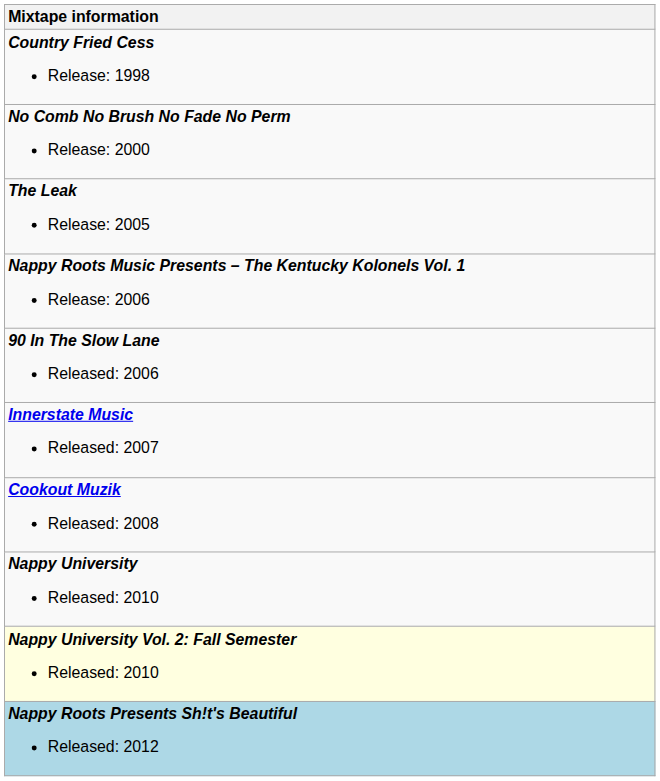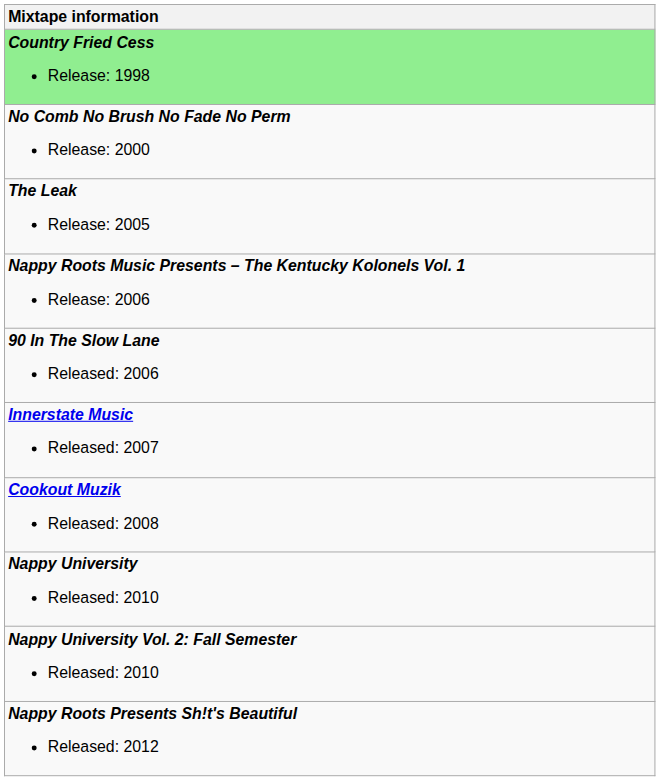row 2 | column 1: no background -> lightgreen background
row 10 | column 1: lightyellow background -> no background
row 11 | column 1: lightblue background -> no background
